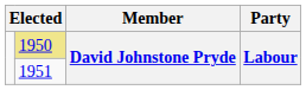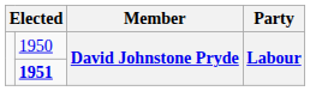1950 | column 2: khaki background -> no background
1951 | column 2: normal -> bold
